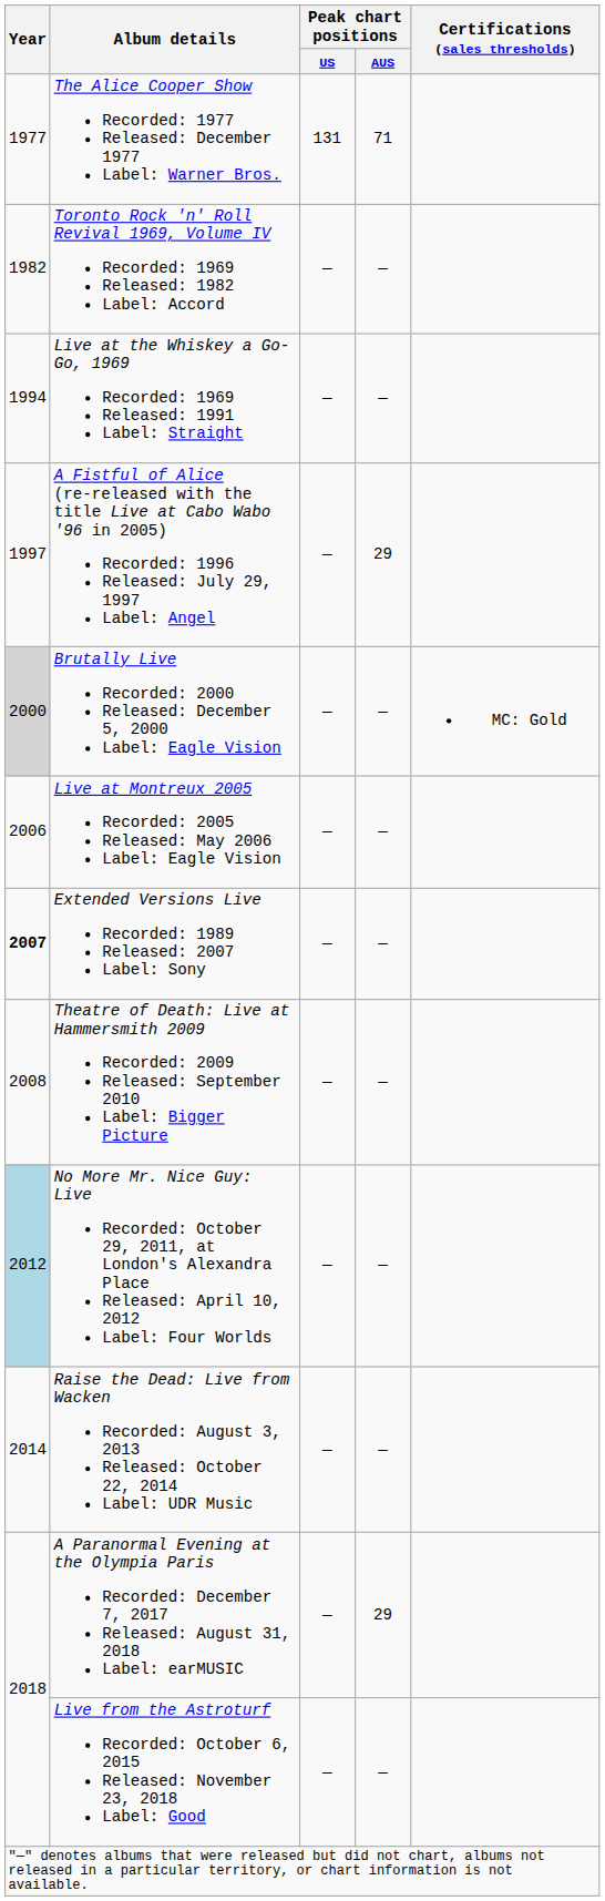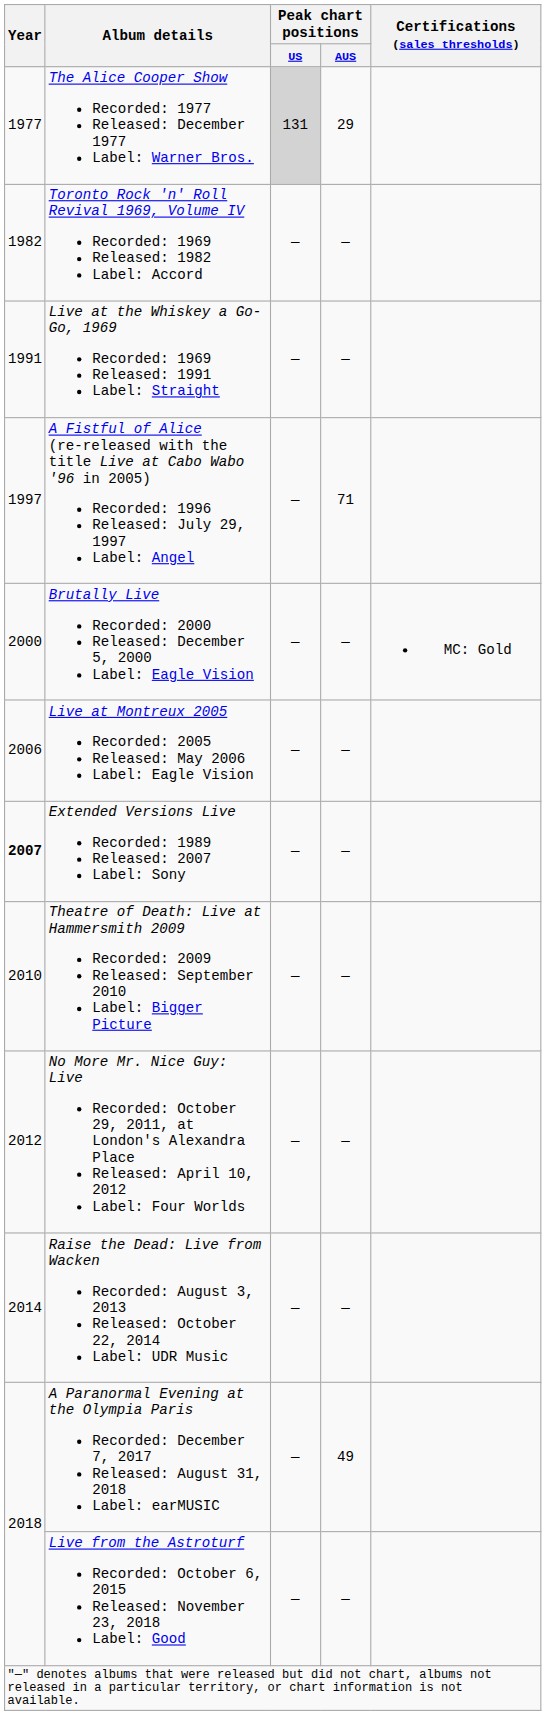row 3 | Peak chart positions / US: no background -> lightgrey background
row 3 | Peak chart positions / AUS: 71 -> 29
row 5 | Year: 1994 -> 1991
row 6 | Peak chart positions / AUS: 29 -> 71
row 7 | Year: lightgrey background -> no background
row 10 | Year: 2008 -> 2010
row 11 | Year: lightblue background -> no background
row 13 | Peak chart positions / AUS: 29 -> 49
